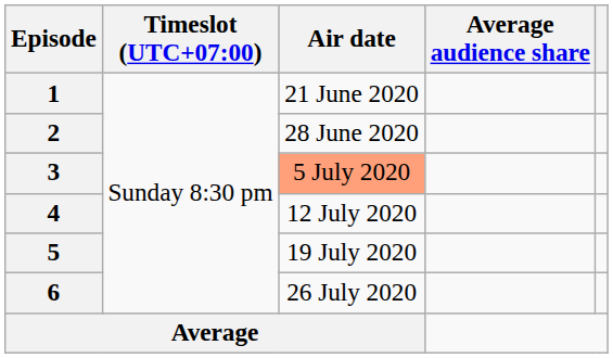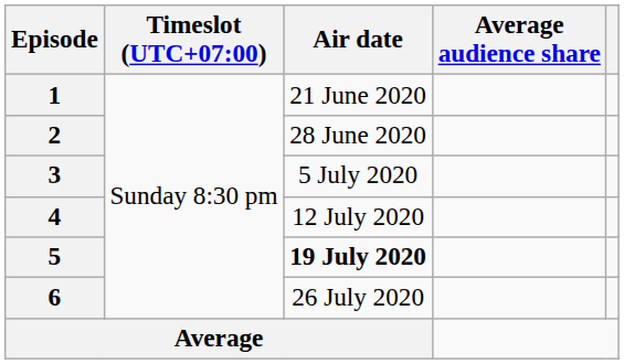3 | Air date: lightsalmon background -> no background
5 | Air date: normal -> bold
